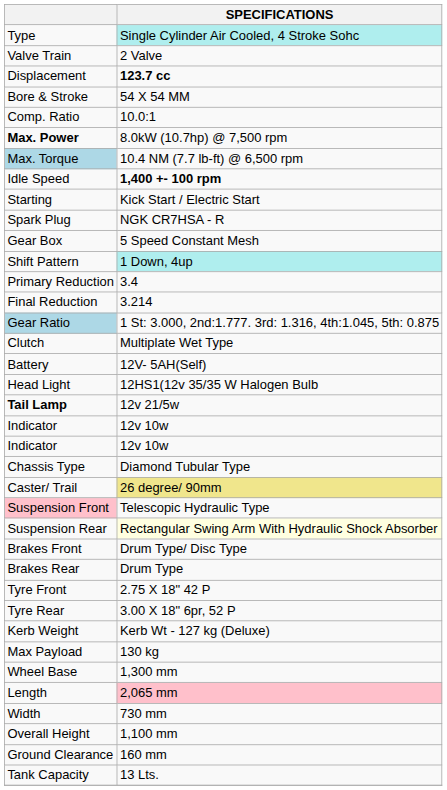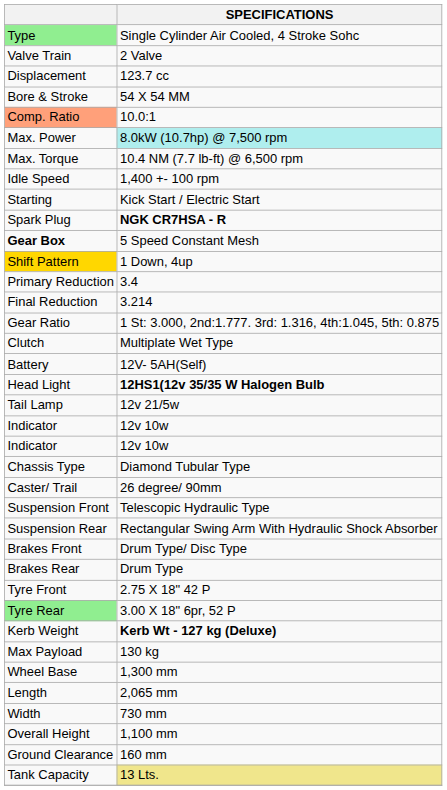row 2 | column 1: no background -> lightgreen background
row 2 | SPECIFICATIONS: paleturquoise background -> no background
row 4 | SPECIFICATIONS: bold -> normal
row 6 | column 1: no background -> lightsalmon background
row 7 | column 1: bold -> normal
row 7 | SPECIFICATIONS: no background -> paleturquoise background
row 8 | column 1: lightblue background -> no background
row 9 | SPECIFICATIONS: bold -> normal
row 11 | SPECIFICATIONS: normal -> bold
row 12 | column 1: normal -> bold
row 13 | column 1: no background -> gold background
row 13 | SPECIFICATIONS: paleturquoise background -> no background
row 16 | column 1: lightblue background -> no background
row 19 | SPECIFICATIONS: normal -> bold
row 20 | column 1: bold -> normal
row 24 | SPECIFICATIONS: khaki background -> no background
row 25 | column 1: pink background -> no background
row 26 | SPECIFICATIONS: lightyellow background -> no background
row 30 | column 1: no background -> lightgreen background
row 31 | SPECIFICATIONS: normal -> bold
row 34 | SPECIFICATIONS: pink background -> no background
row 38 | SPECIFICATIONS: no background -> khaki background
